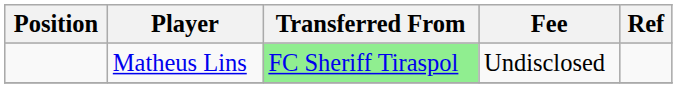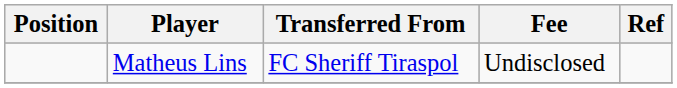Matheus Lins | Transferred From: lightgreen background -> no background
